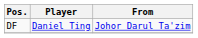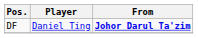DF | From: normal -> bold
